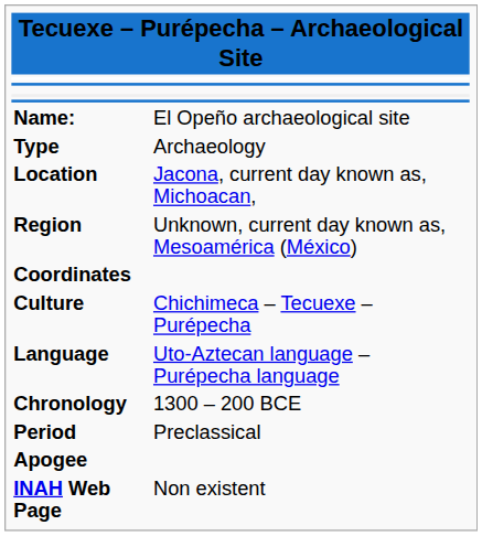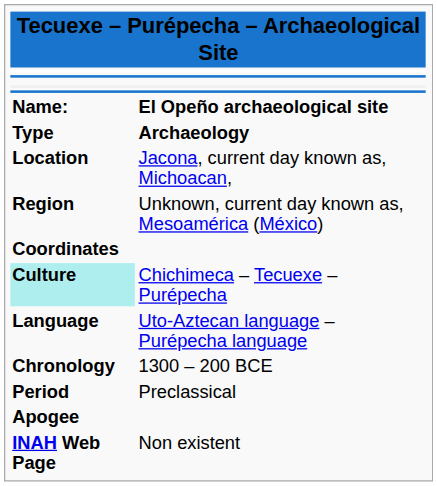Name: | column 2: normal -> bold
Type | column 2: normal -> bold
Culture | column 1: no background -> paleturquoise background
